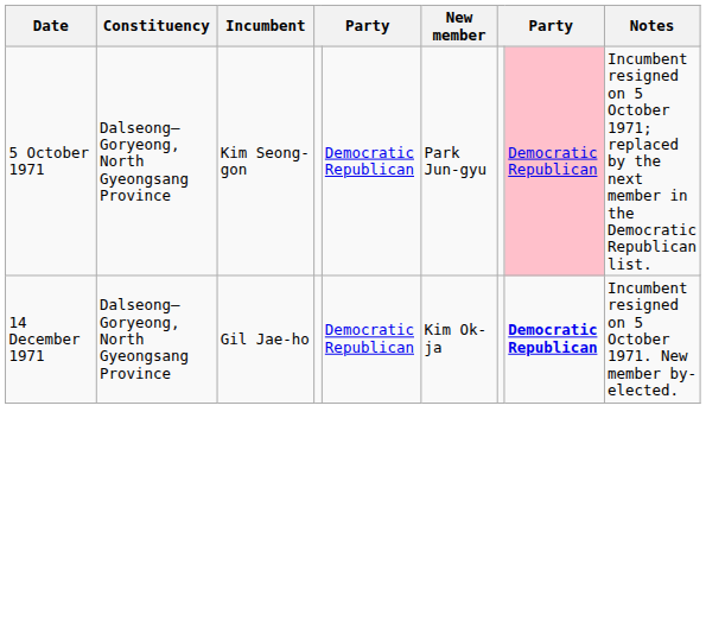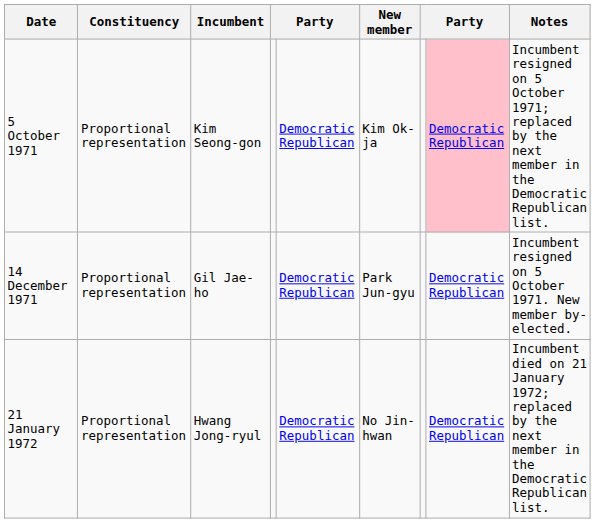5 October 1971 | Constituency: Dalseong–Goryeong, North Gyeongsang Province -> Proportional representation
5 October 1971 | New member: Park Jun-gyu -> Kim Ok-ja
14 December 1971 | Constituency: Dalseong–Goryeong, North Gyeongsang Province -> Proportional representation
14 December 1971 | New member: Kim Ok-ja -> Park Jun-gyu
14 December 1971 | column 8: bold -> normal
+ row: 21 January 1972 | Proportional representation | Hwang Jong-ryul | Democratic Republican | No Jin-hwan | Democratic Republican | Incumbent died on 21 January 1972; replaced by the next member in the Democratic Republican list.
